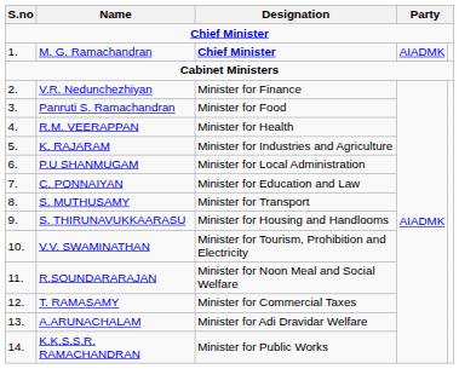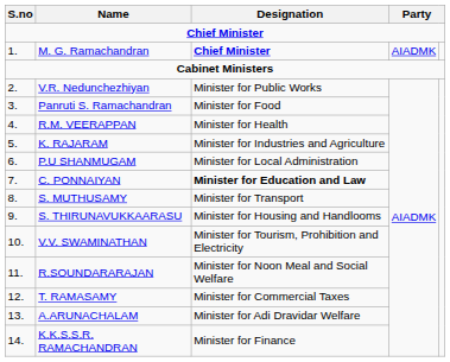V.R. Nedunchezhiyan | Designation: Minister for Finance -> Minister for Public Works
C. PONNAIYAN | Designation: normal -> bold
K.K.S.S.R. RAMACHANDRAN | Designation: Minister for Public Works -> Minister for Finance
